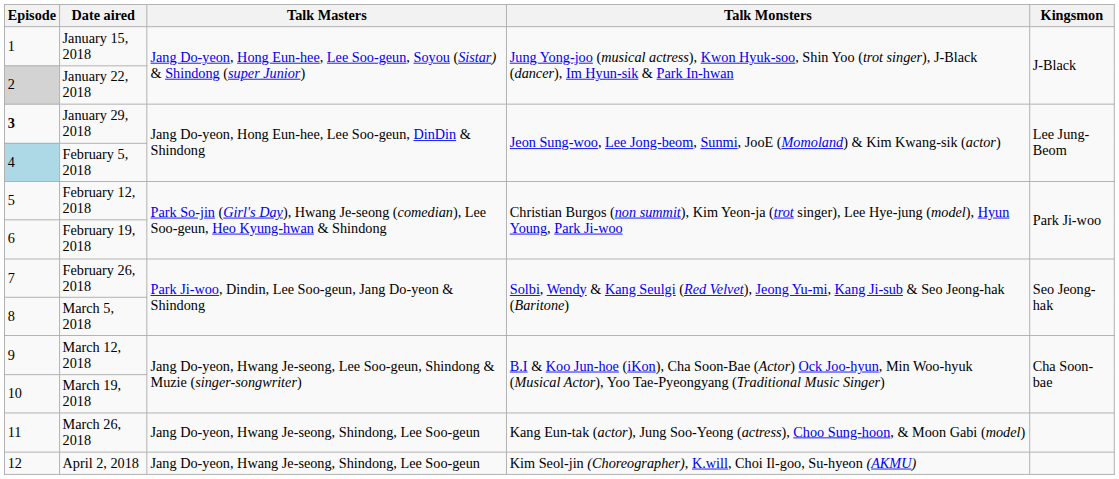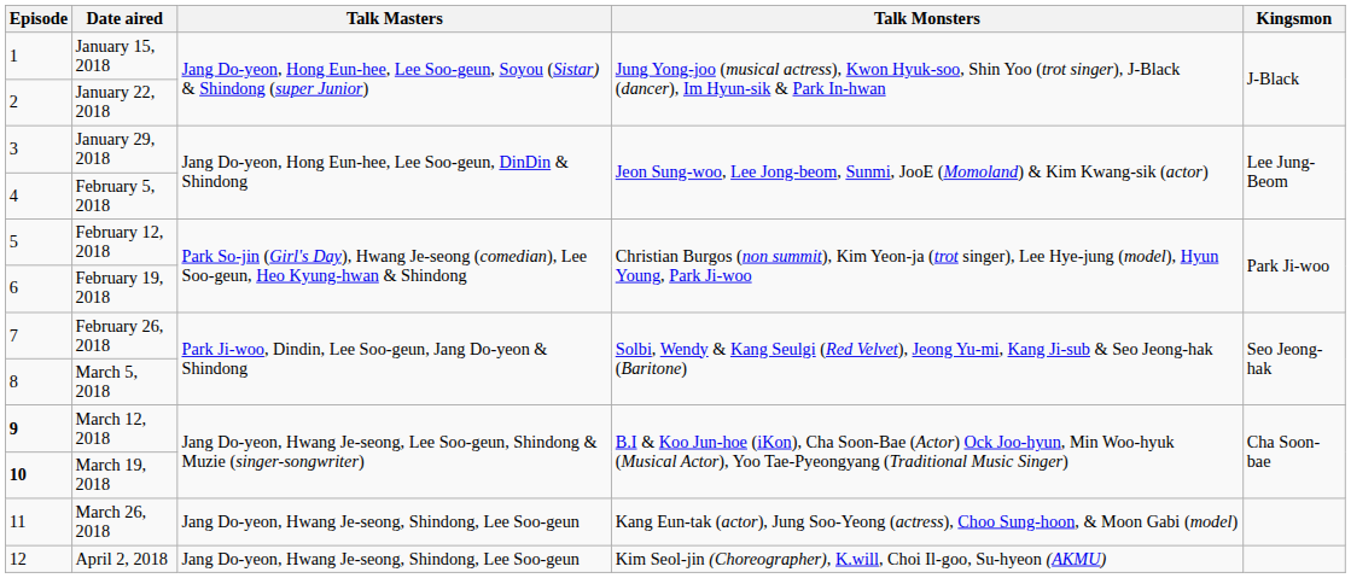January 22, 2018 | Episode: lightgrey background -> no background
January 29, 2018 | Episode: bold -> normal
February 5, 2018 | Episode: lightblue background -> no background
March 12, 2018 | Episode: normal -> bold
March 19, 2018 | Episode: normal -> bold
